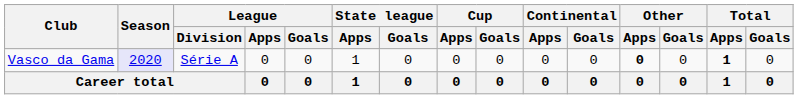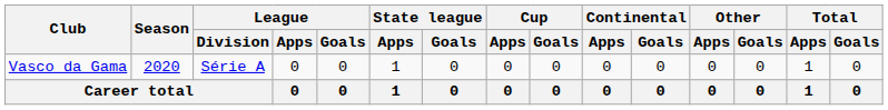Vasco da Gama | Season: lavender background -> no background
Vasco da Gama | Other / Apps: bold -> normal
Vasco da Gama | Total / Apps: bold -> normal
